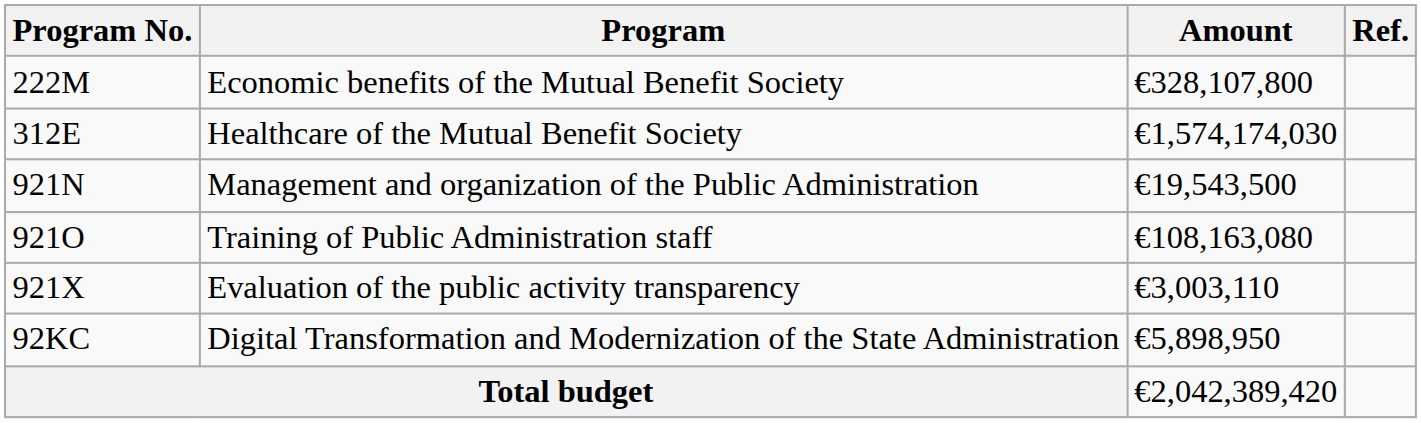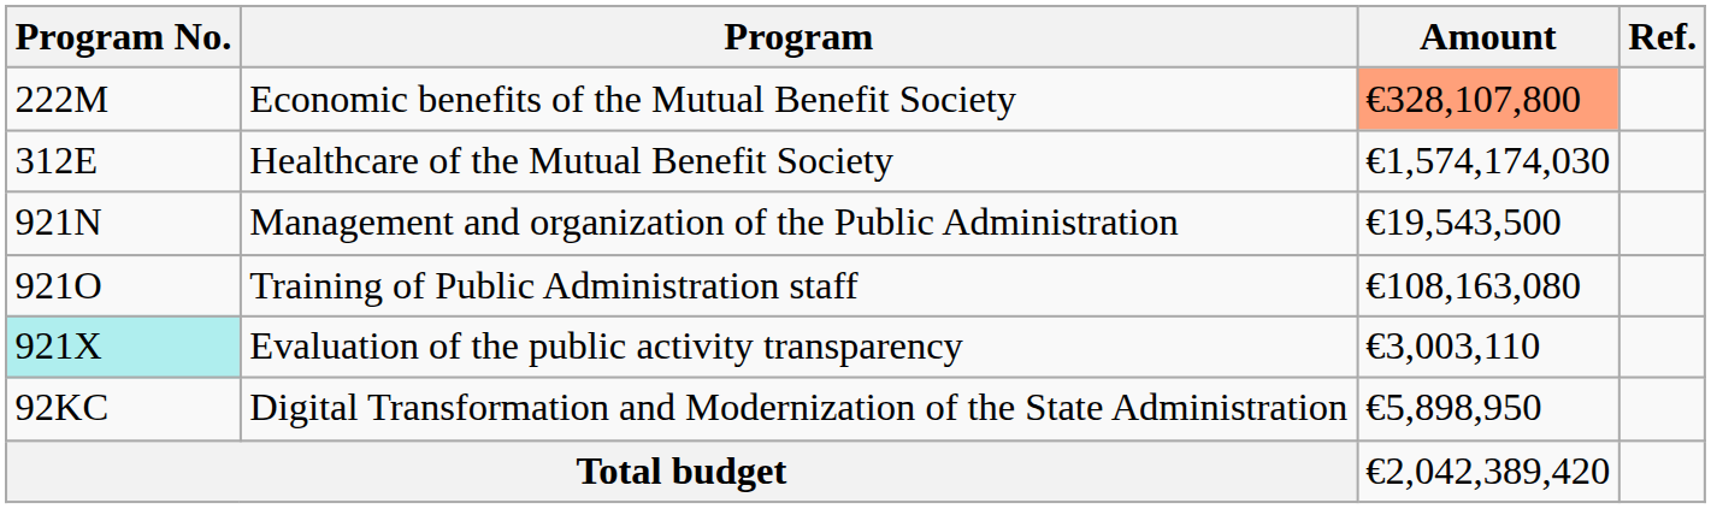Economic benefits of the Mutual Benefit Society | Amount: no background -> lightsalmon background
Evaluation of the public activity transparency | Program No.: no background -> paleturquoise background
